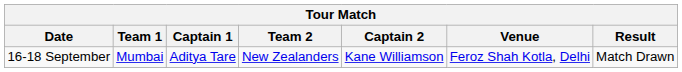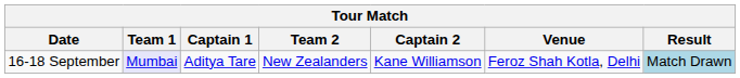16-18 September | Team 1: no background -> lavender background
16-18 September | Result: no background -> lightblue background
